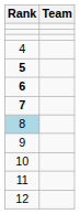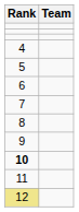row 6 | Rank: bold -> normal
row 7 | Rank: bold -> normal
row 8 | Rank: bold -> normal
row 9 | Rank: lightblue background -> no background
row 11 | Rank: normal -> bold
row 13 | Rank: no background -> khaki background
